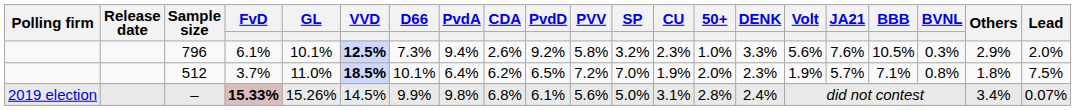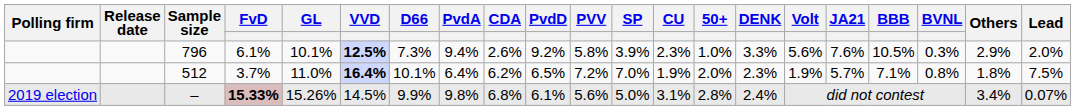796 | SP: 3.2% -> 3.9%
512 | VVD: 18.5% -> 16.4%
